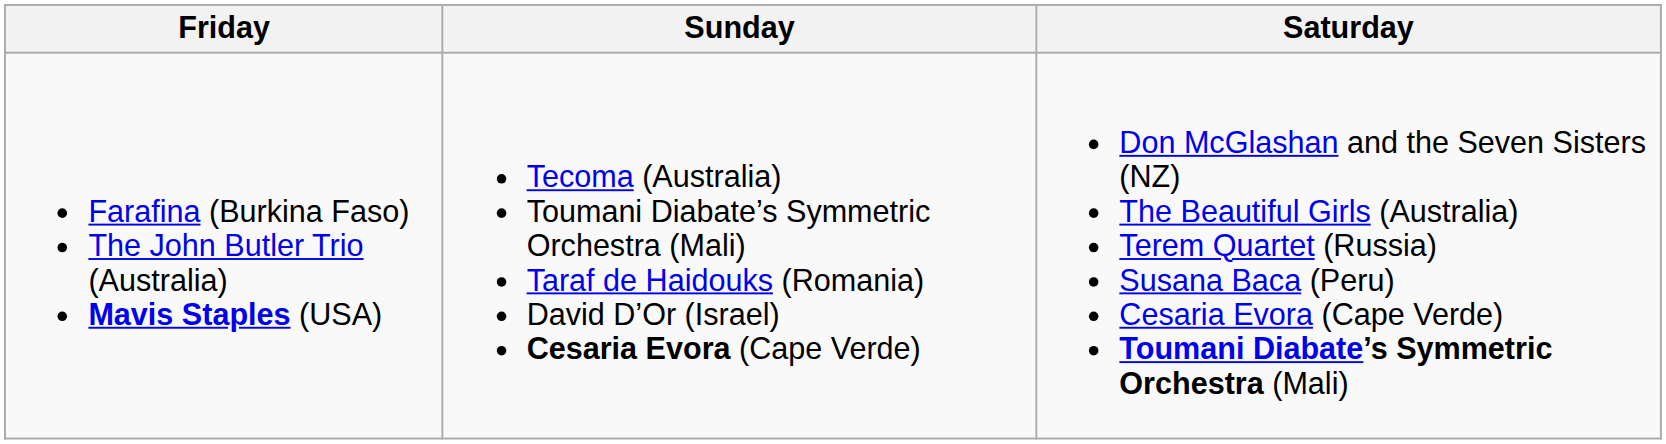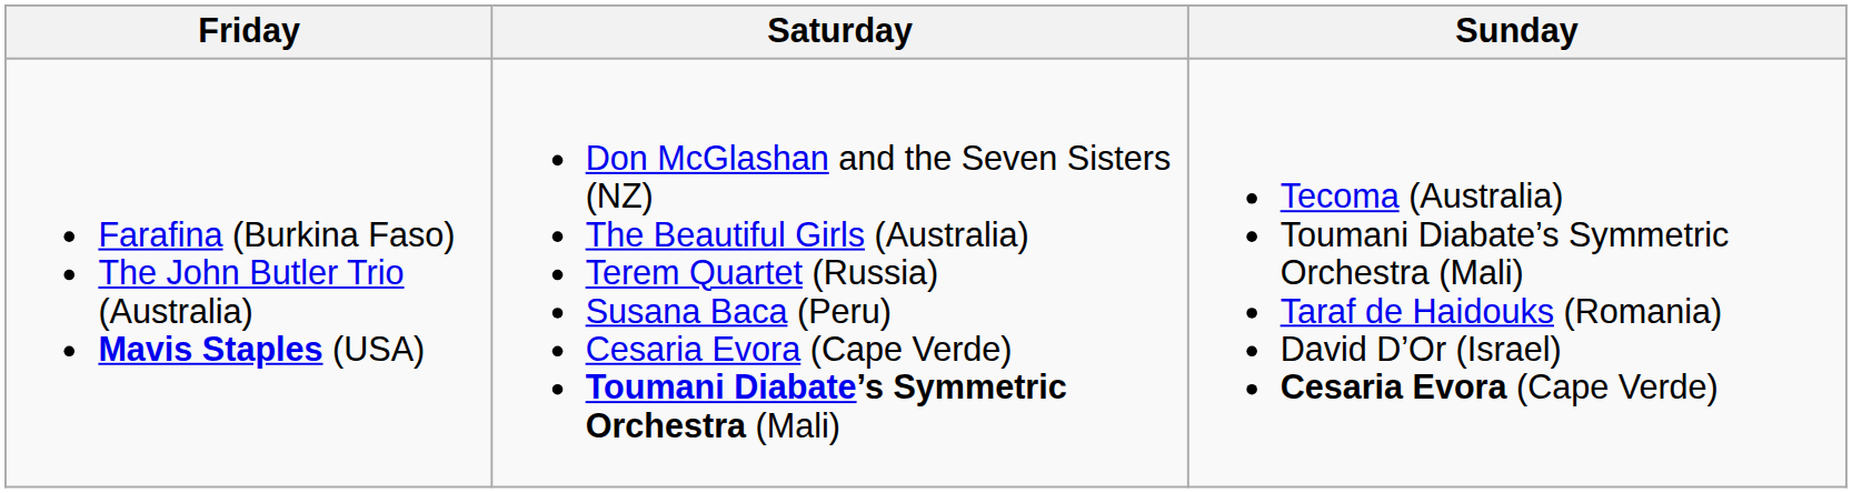columns swapped: Saturday <-> Sunday
